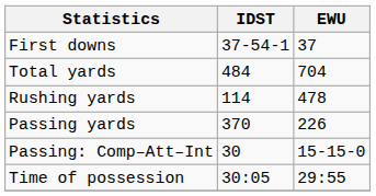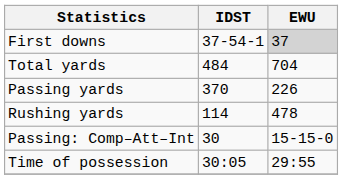First downs | EWU: no background -> lightgrey background
rows swapped: Rushing yards <-> Passing yards
